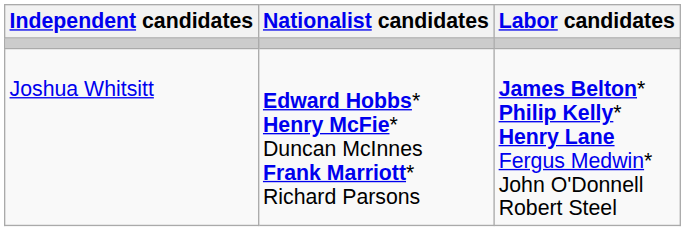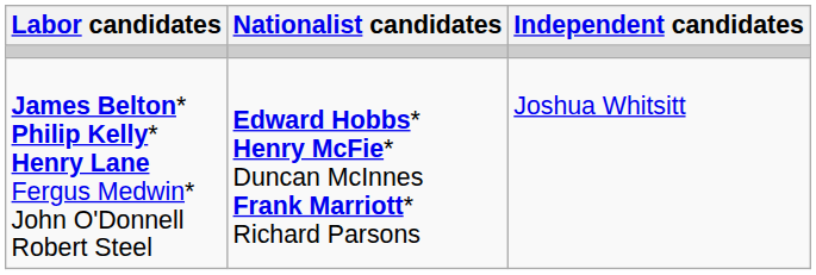columns swapped: Labor candidates <-> Independent candidates
